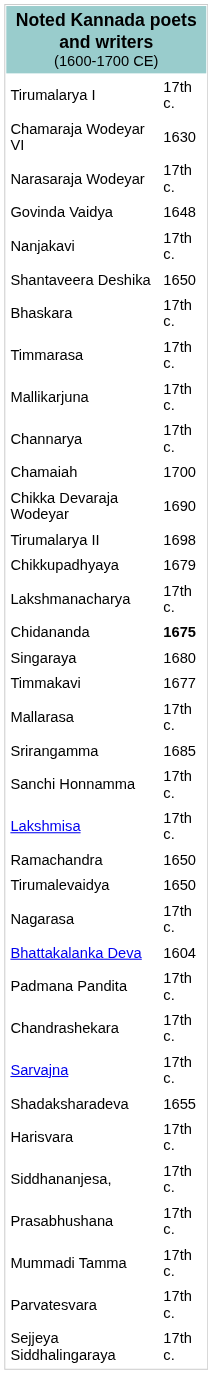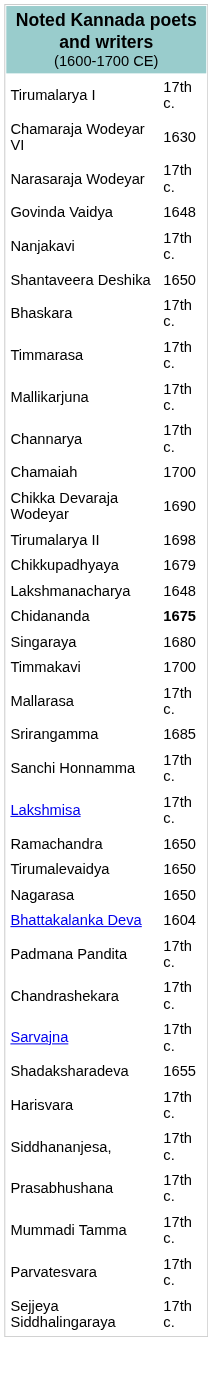Lakshmanacharya | column 2: 17th c. -> 1648
Timmakavi | column 2: 1677 -> 1700
Nagarasa | column 2: 17th c. -> 1650
